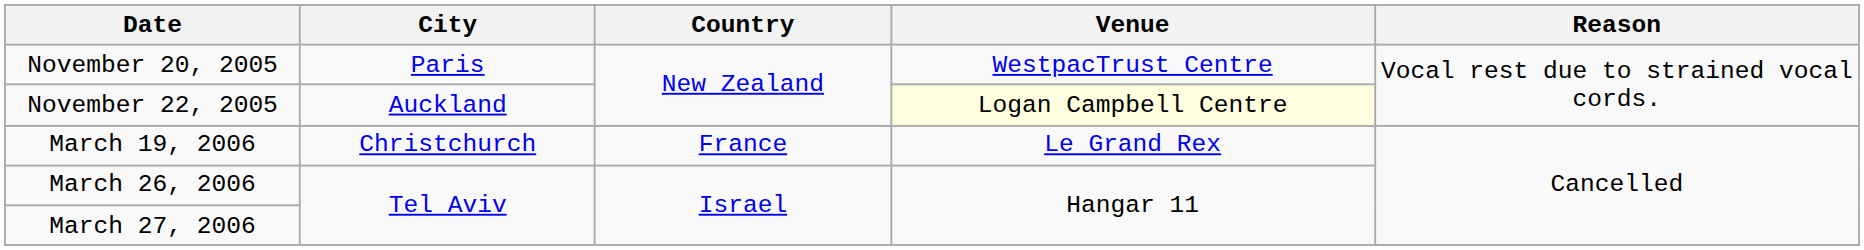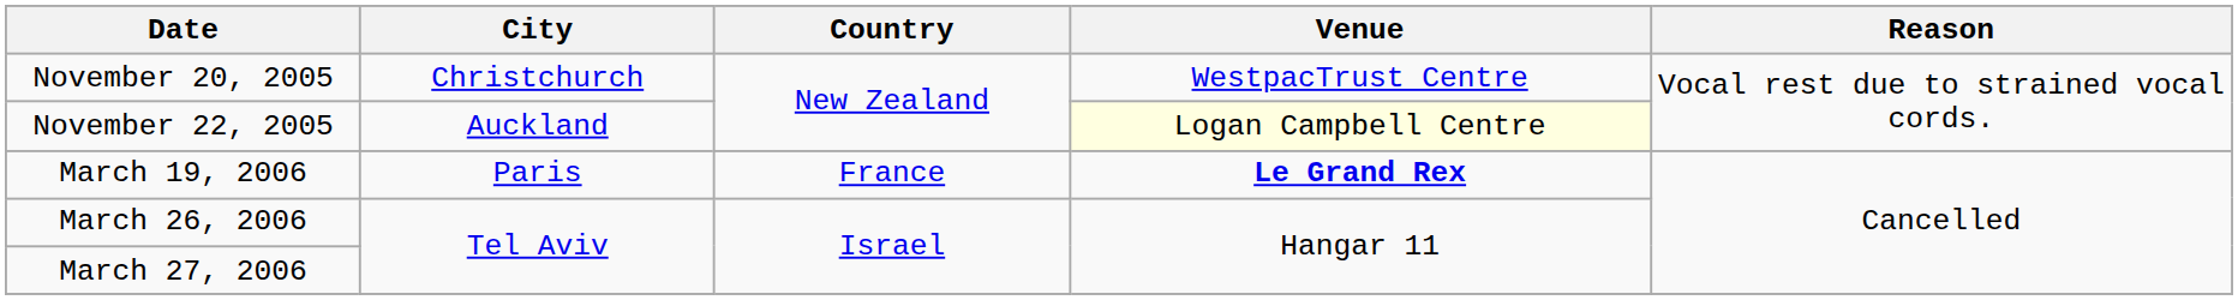November 20, 2005 | City: Paris -> Christchurch
March 19, 2006 | City: Christchurch -> Paris
March 19, 2006 | Venue: normal -> bold
